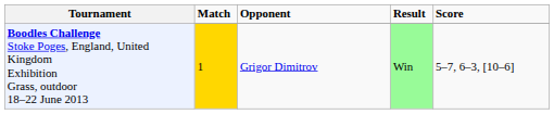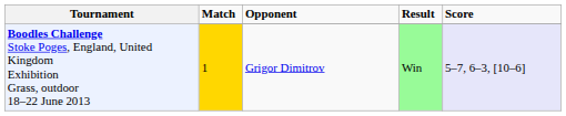Grigor Dimitrov | column 5: no background -> lavender background
